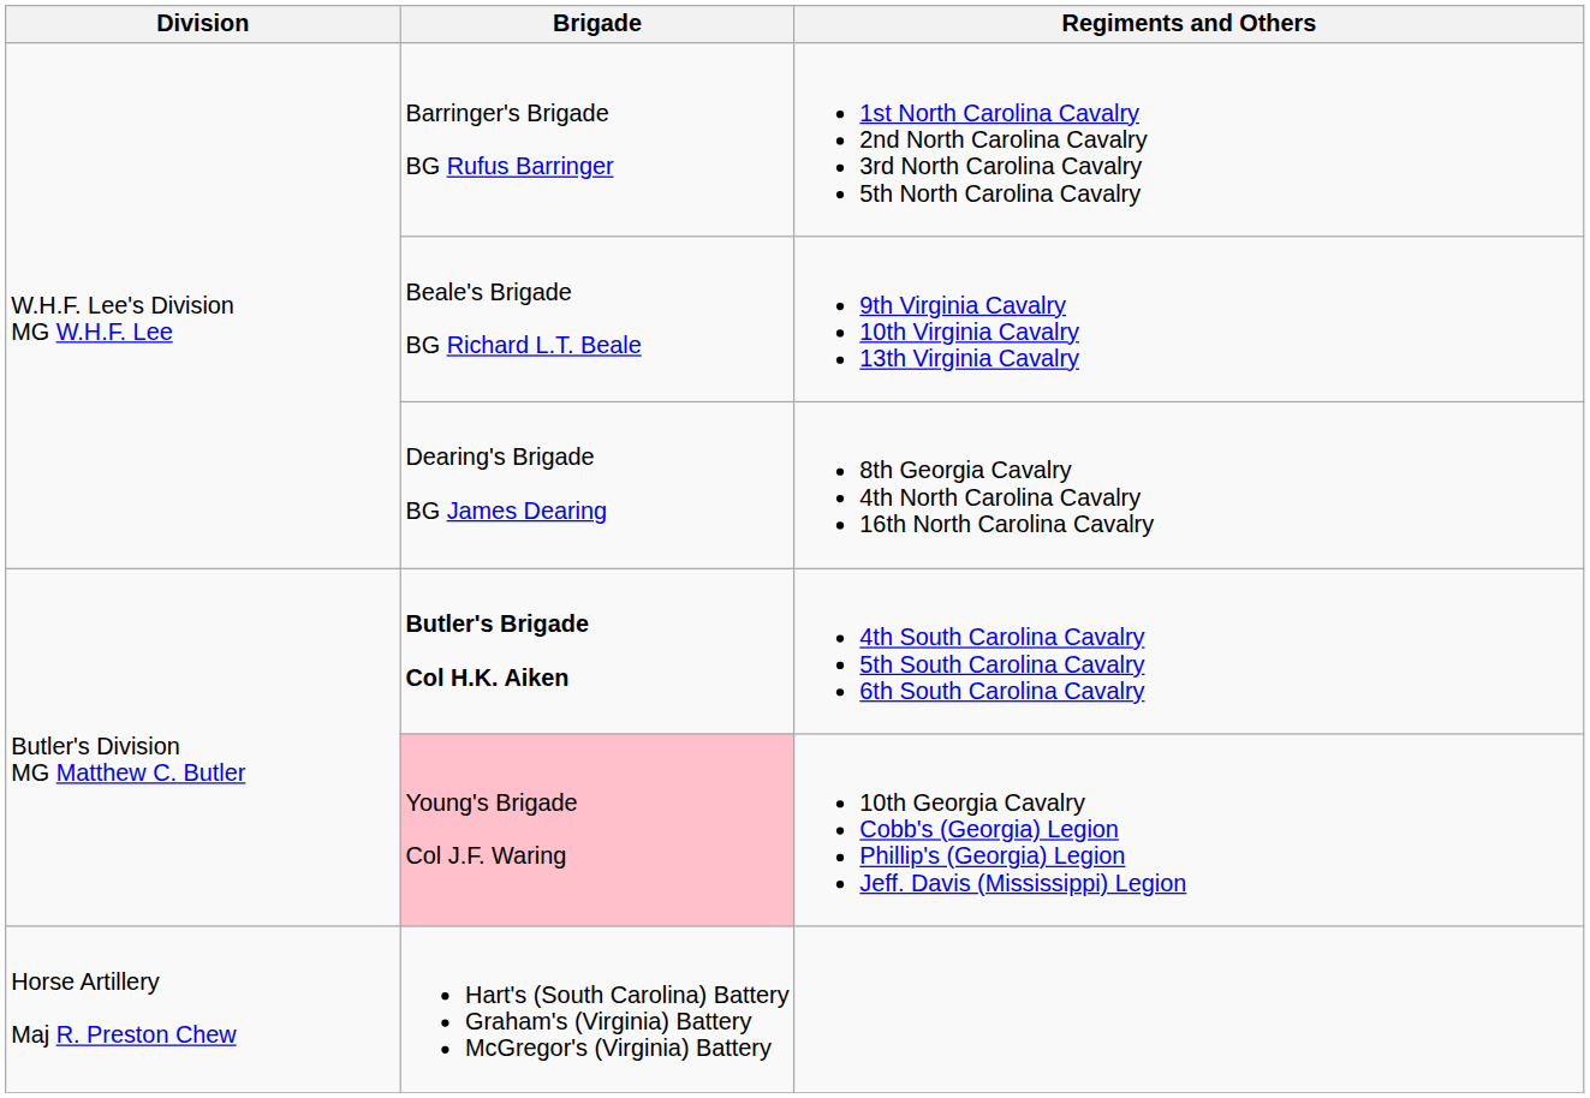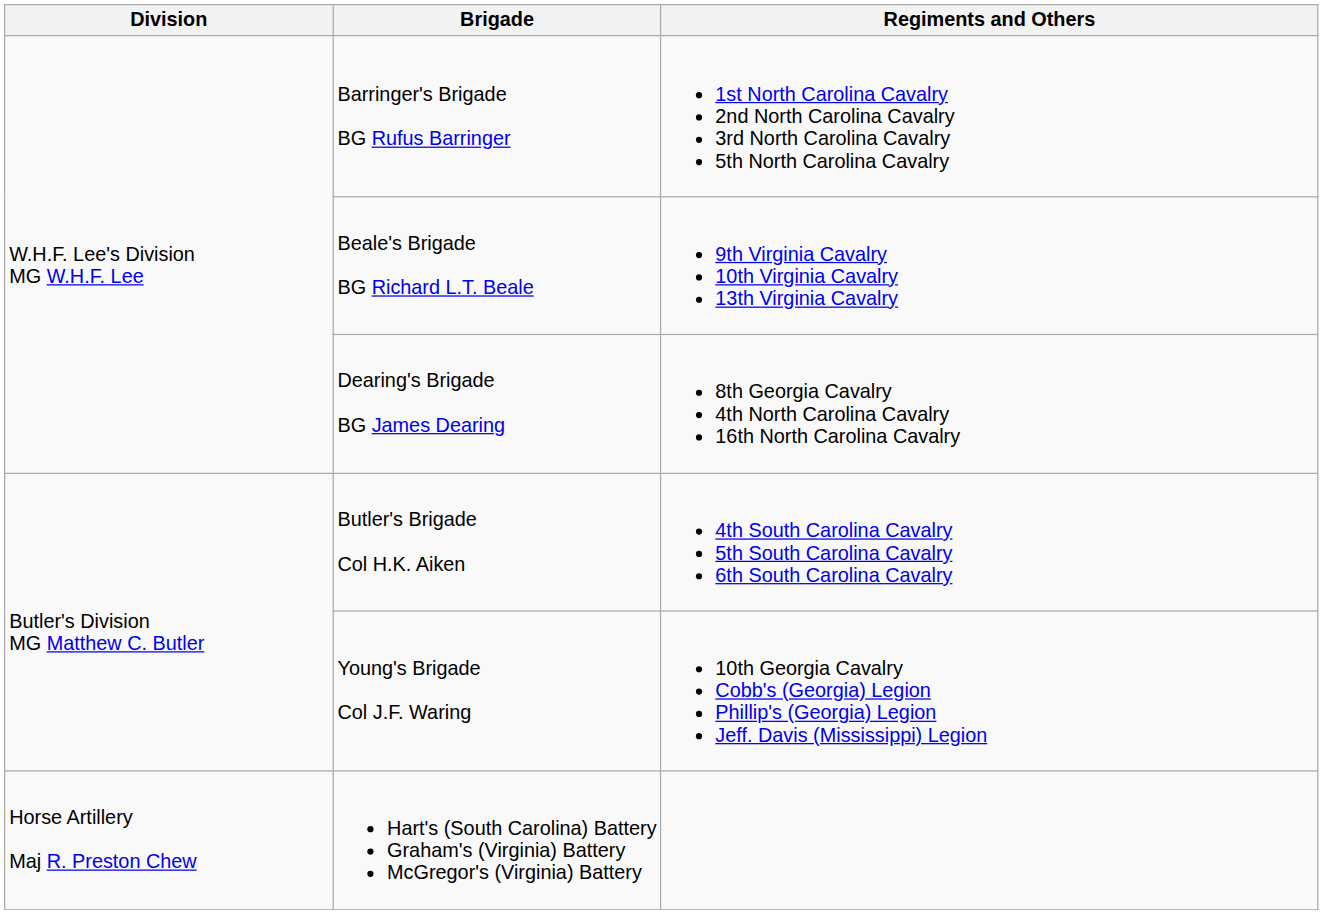Butler's Brigade Col H.K. Aiken | Brigade: bold -> normal
Young's Brigade Col J.F. Waring | Brigade: pink background -> no background
